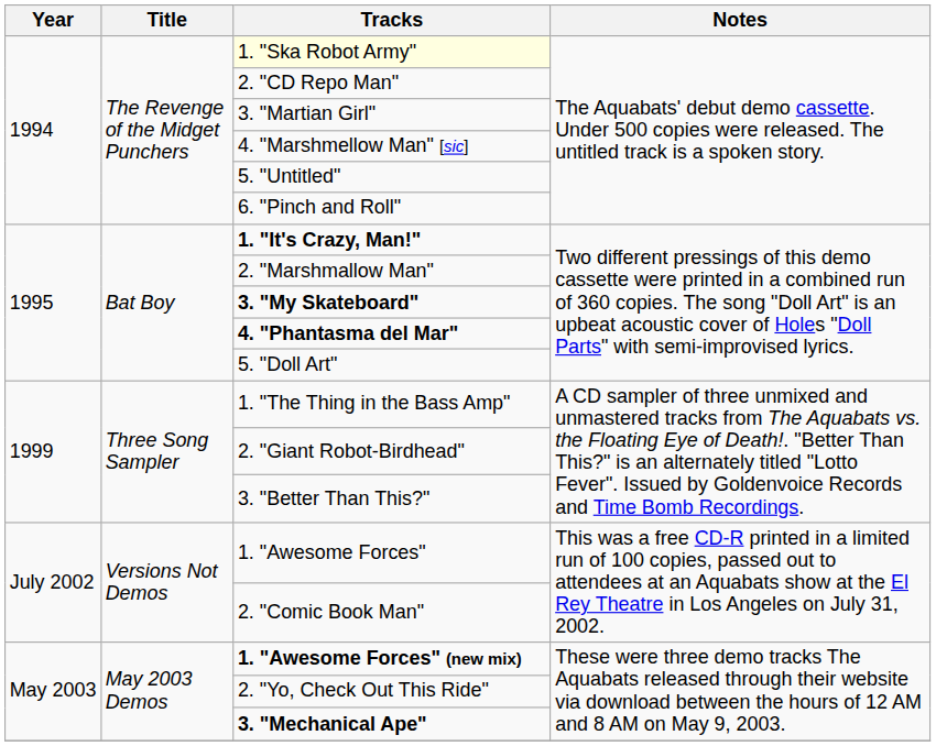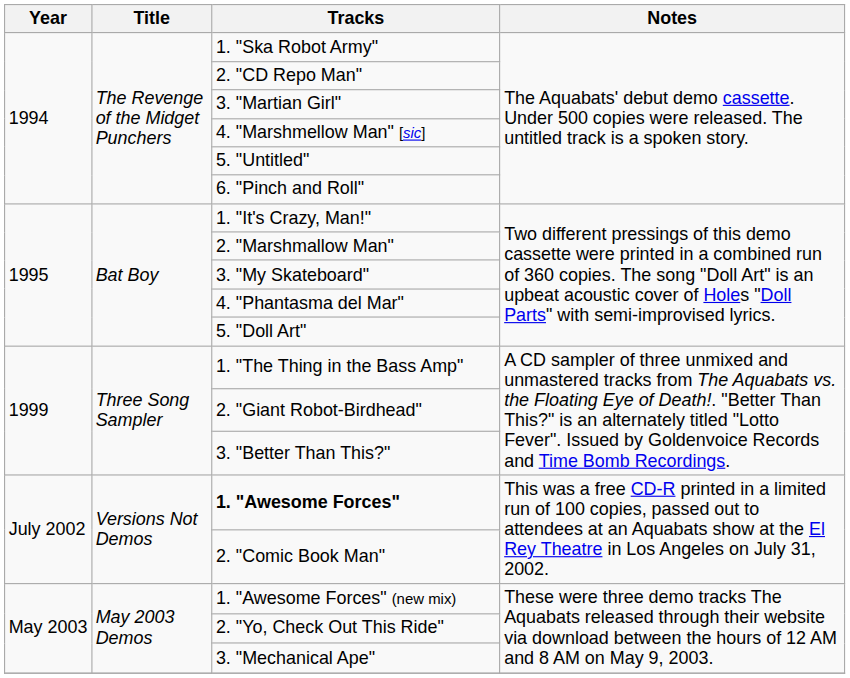1. "Ska Robot Army" | Tracks: lightyellow background -> no background
1. "It's Crazy, Man!" | Tracks: bold -> normal
3. "My Skateboard" | Tracks: bold -> normal
4. "Phantasma del Mar" | Tracks: bold -> normal
1. "Awesome Forces" | Tracks: normal -> bold
1. "Awesome Forces" (new mix) | Tracks: bold -> normal
3. "Mechanical Ape" | Tracks: bold -> normal
